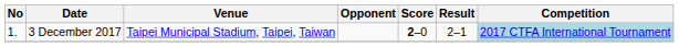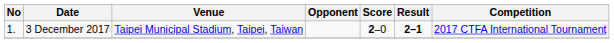3 December 2017 | Result: normal -> bold
3 December 2017 | Competition: lightblue background -> no background
